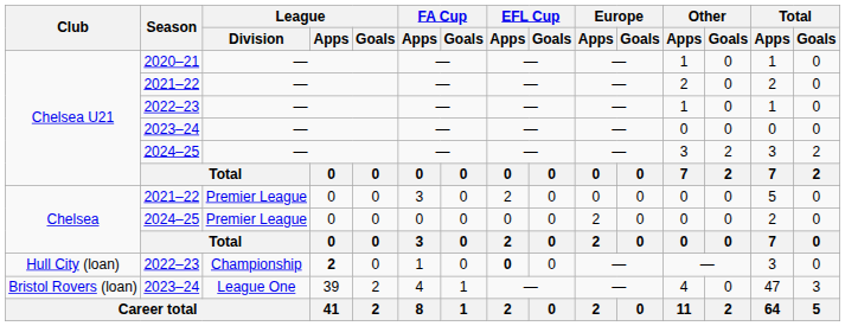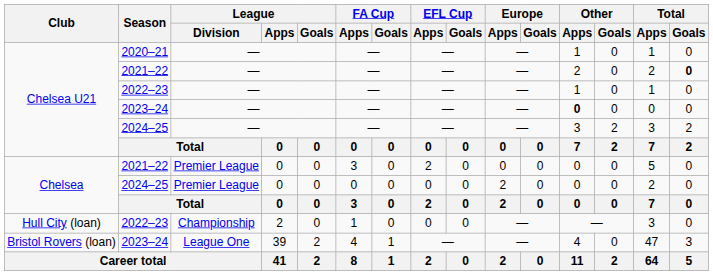Chelsea U21 / 2021–22 | Total / Goals: normal -> bold
Chelsea U21 / 2023–24 | Other / Apps: normal -> bold
Hull City (loan) / 2022–23 | League / Apps: bold -> normal
Hull City (loan) / 2022–23 | EFL Cup / Apps: bold -> normal
